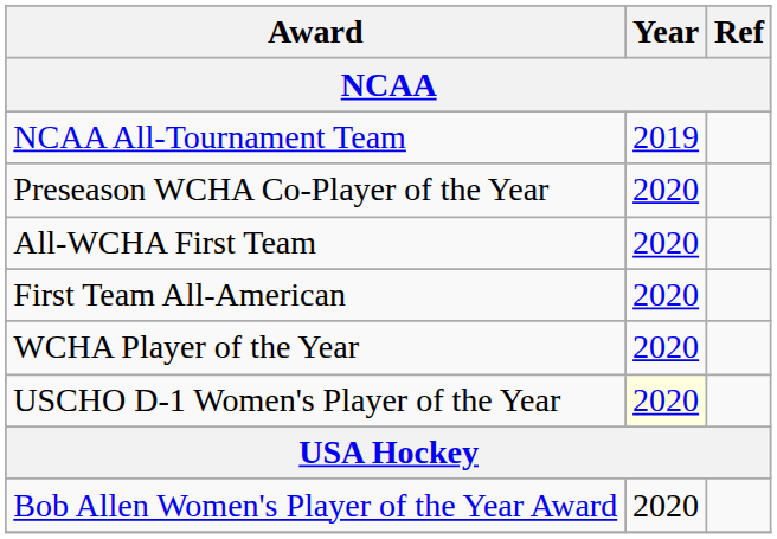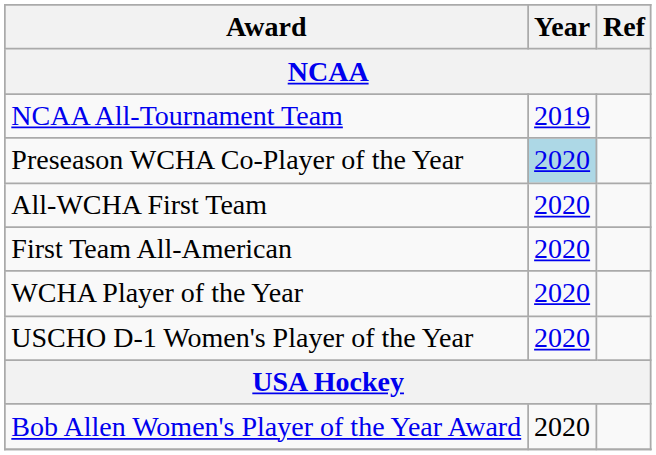Preseason WCHA Co-Player of the Year | Year: no background -> lightblue background
USCHO D-1 Women's Player of the Year | Year: lightyellow background -> no background
